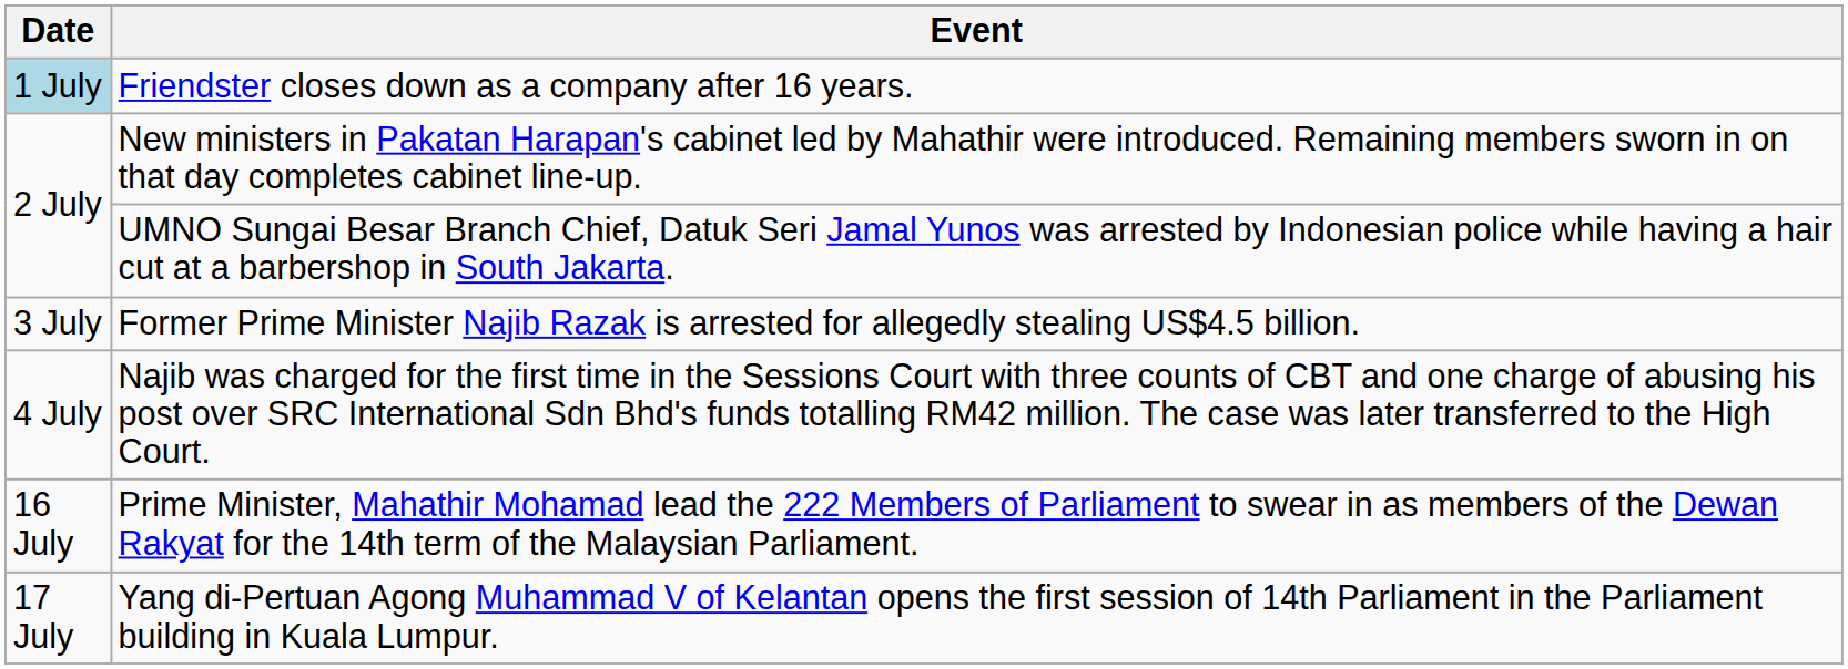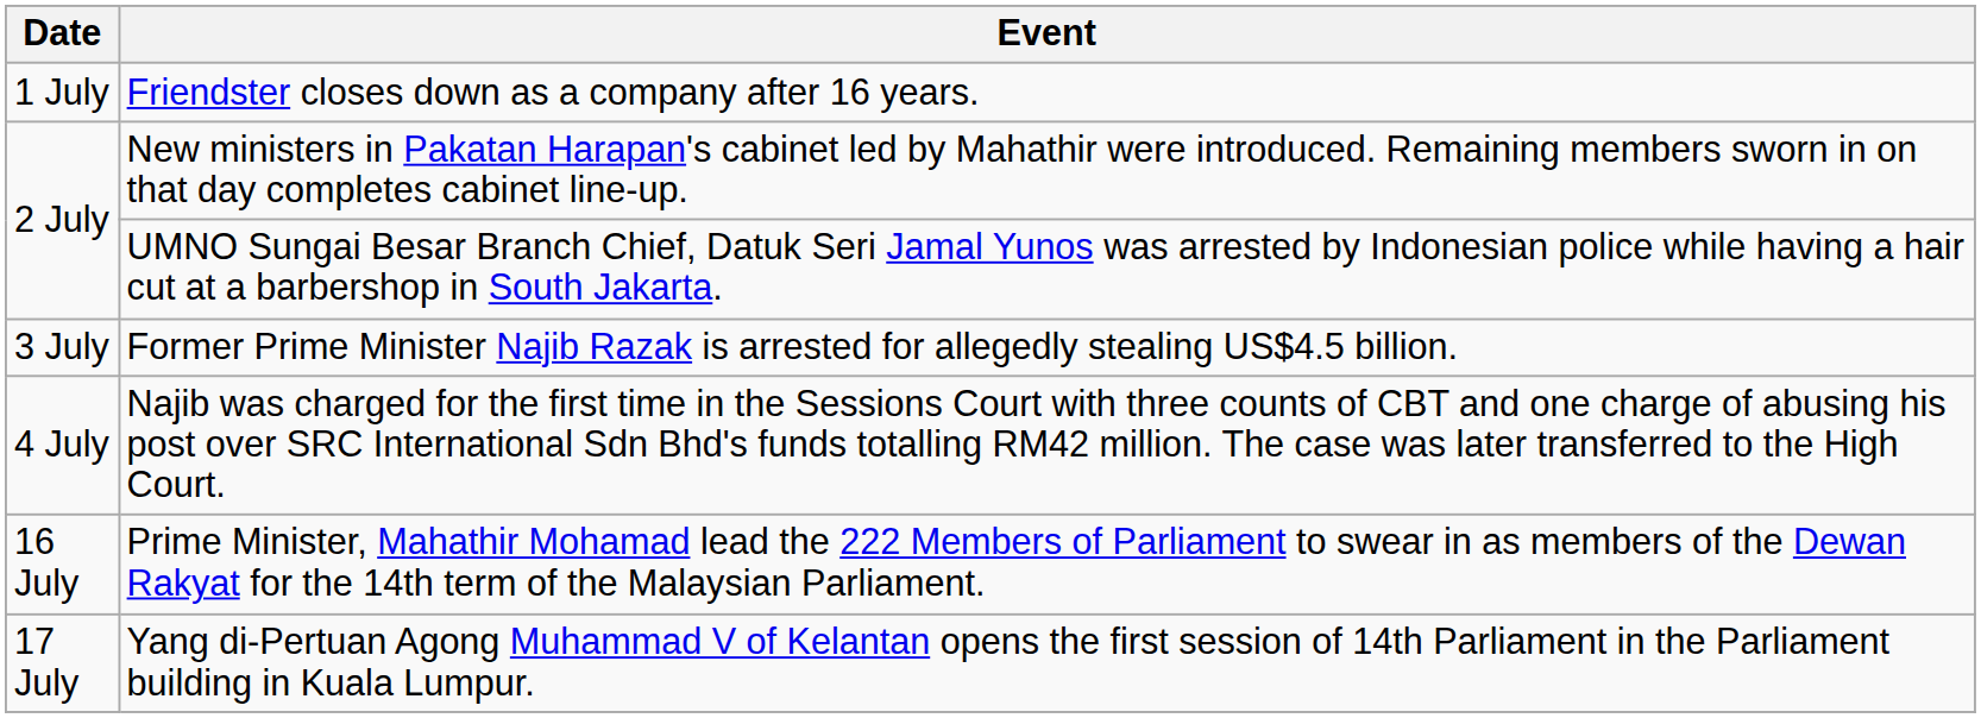Friendster closes down as a company after 16 years. | Date: lightblue background -> no background
